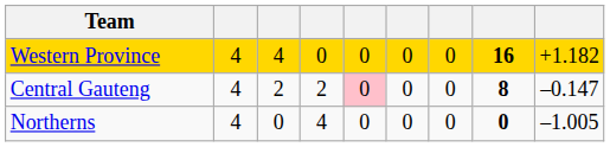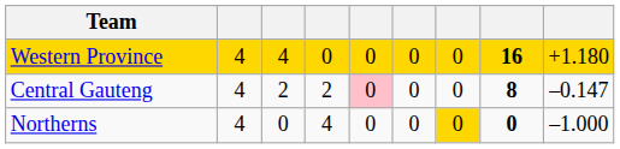Western Province | column 9: +1.182 -> +1.180
Northerns | column 7: no background -> gold background
Northerns | column 9: –1.005 -> –1.000
